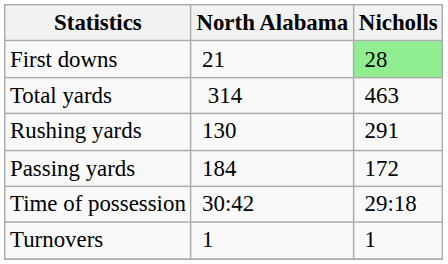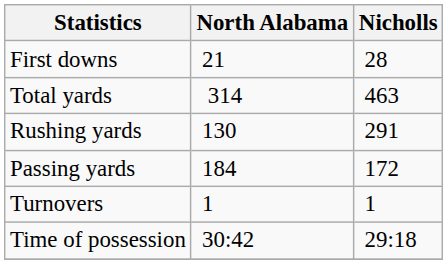First downs | Nicholls: lightgreen background -> no background
rows swapped: Turnovers <-> Time of possession
